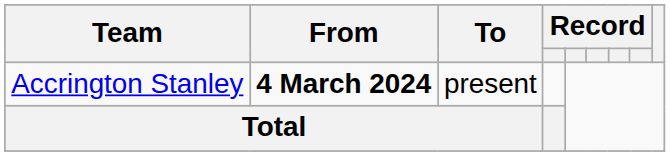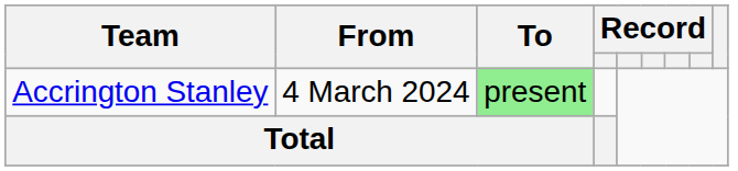Accrington Stanley | From: bold -> normal
Accrington Stanley | To: no background -> lightgreen background
